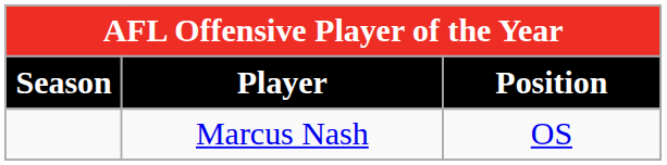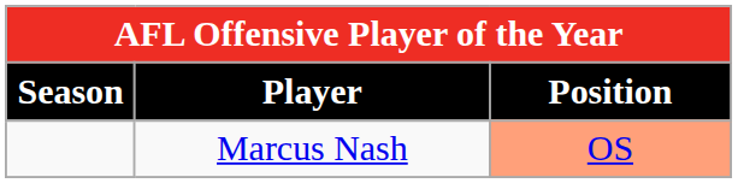Marcus Nash | Position: no background -> lightsalmon background
